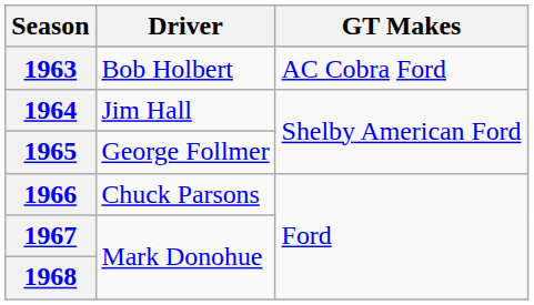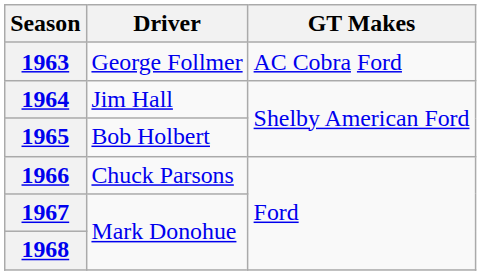1963 | Driver: Bob Holbert -> George Follmer
1965 | Driver: George Follmer -> Bob Holbert
